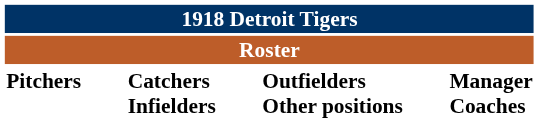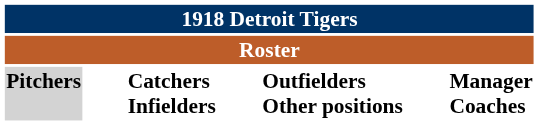Pitchers | column 1: no background -> lightgrey background
